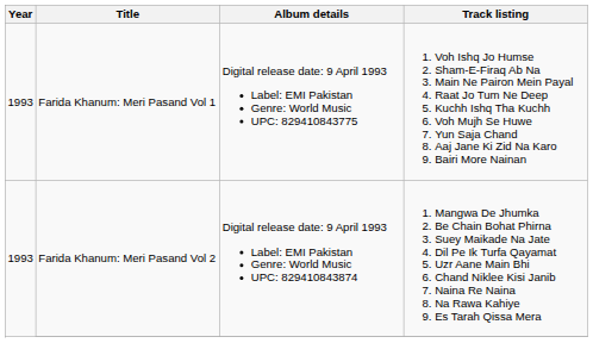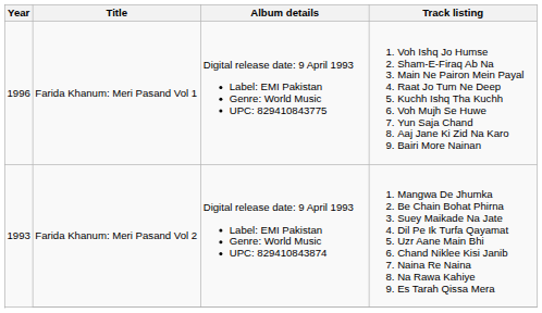Farida Khanum: Meri Pasand Vol 1 | Year: 1993 -> 1996
